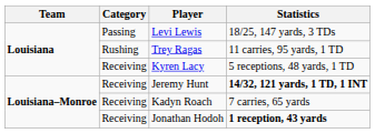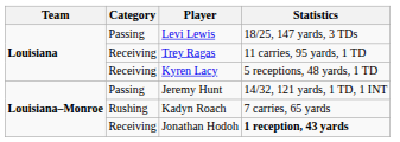Trey Ragas | Category: Rushing -> Receiving
Jeremy Hunt | Category: Receiving -> Passing
Jeremy Hunt | Statistics: bold -> normal
Kadyn Roach | Category: Receiving -> Rushing
